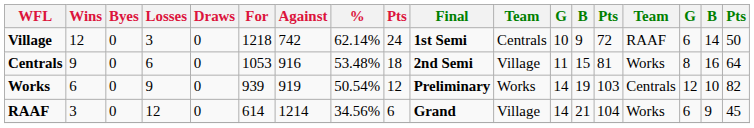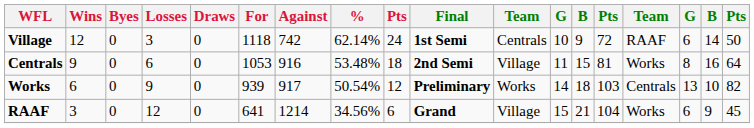row 2 | For: 1218 -> 1118
row 4 | Against: 919 -> 917
row 4 | column 13: 19 -> 18
row 4 | column 16: 12 -> 13
row 5 | For: 614 -> 641
row 5 | column 12: 14 -> 15
